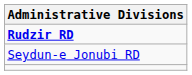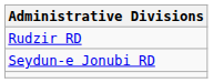row 2 | column 1: bold -> normal
